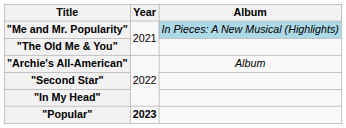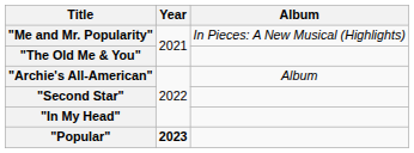"Me and Mr. Popularity" | Album: lightblue background -> no background
